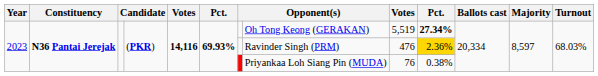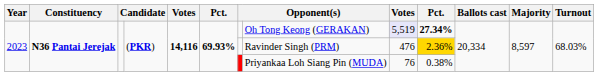row 2 | column 9: no background -> lavender background
